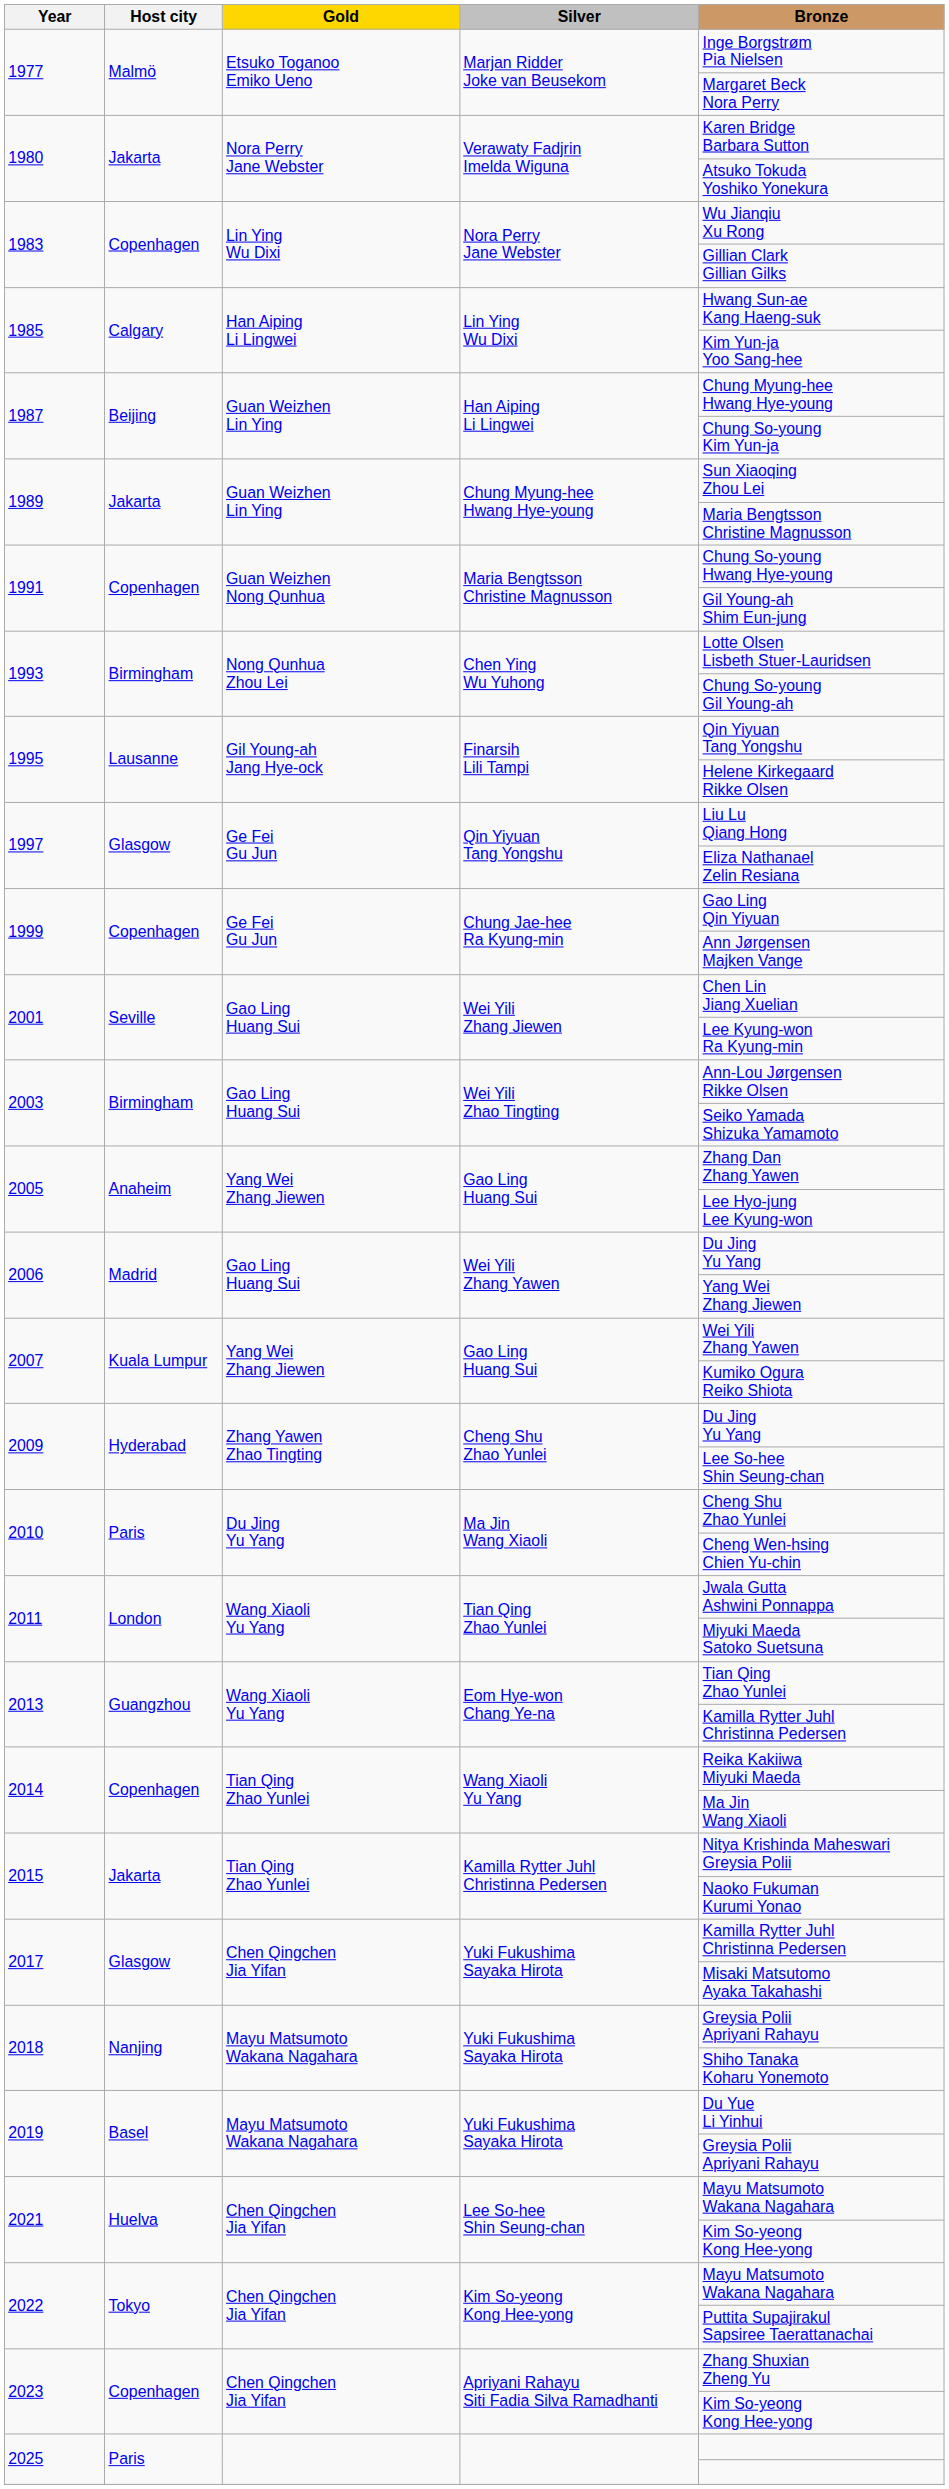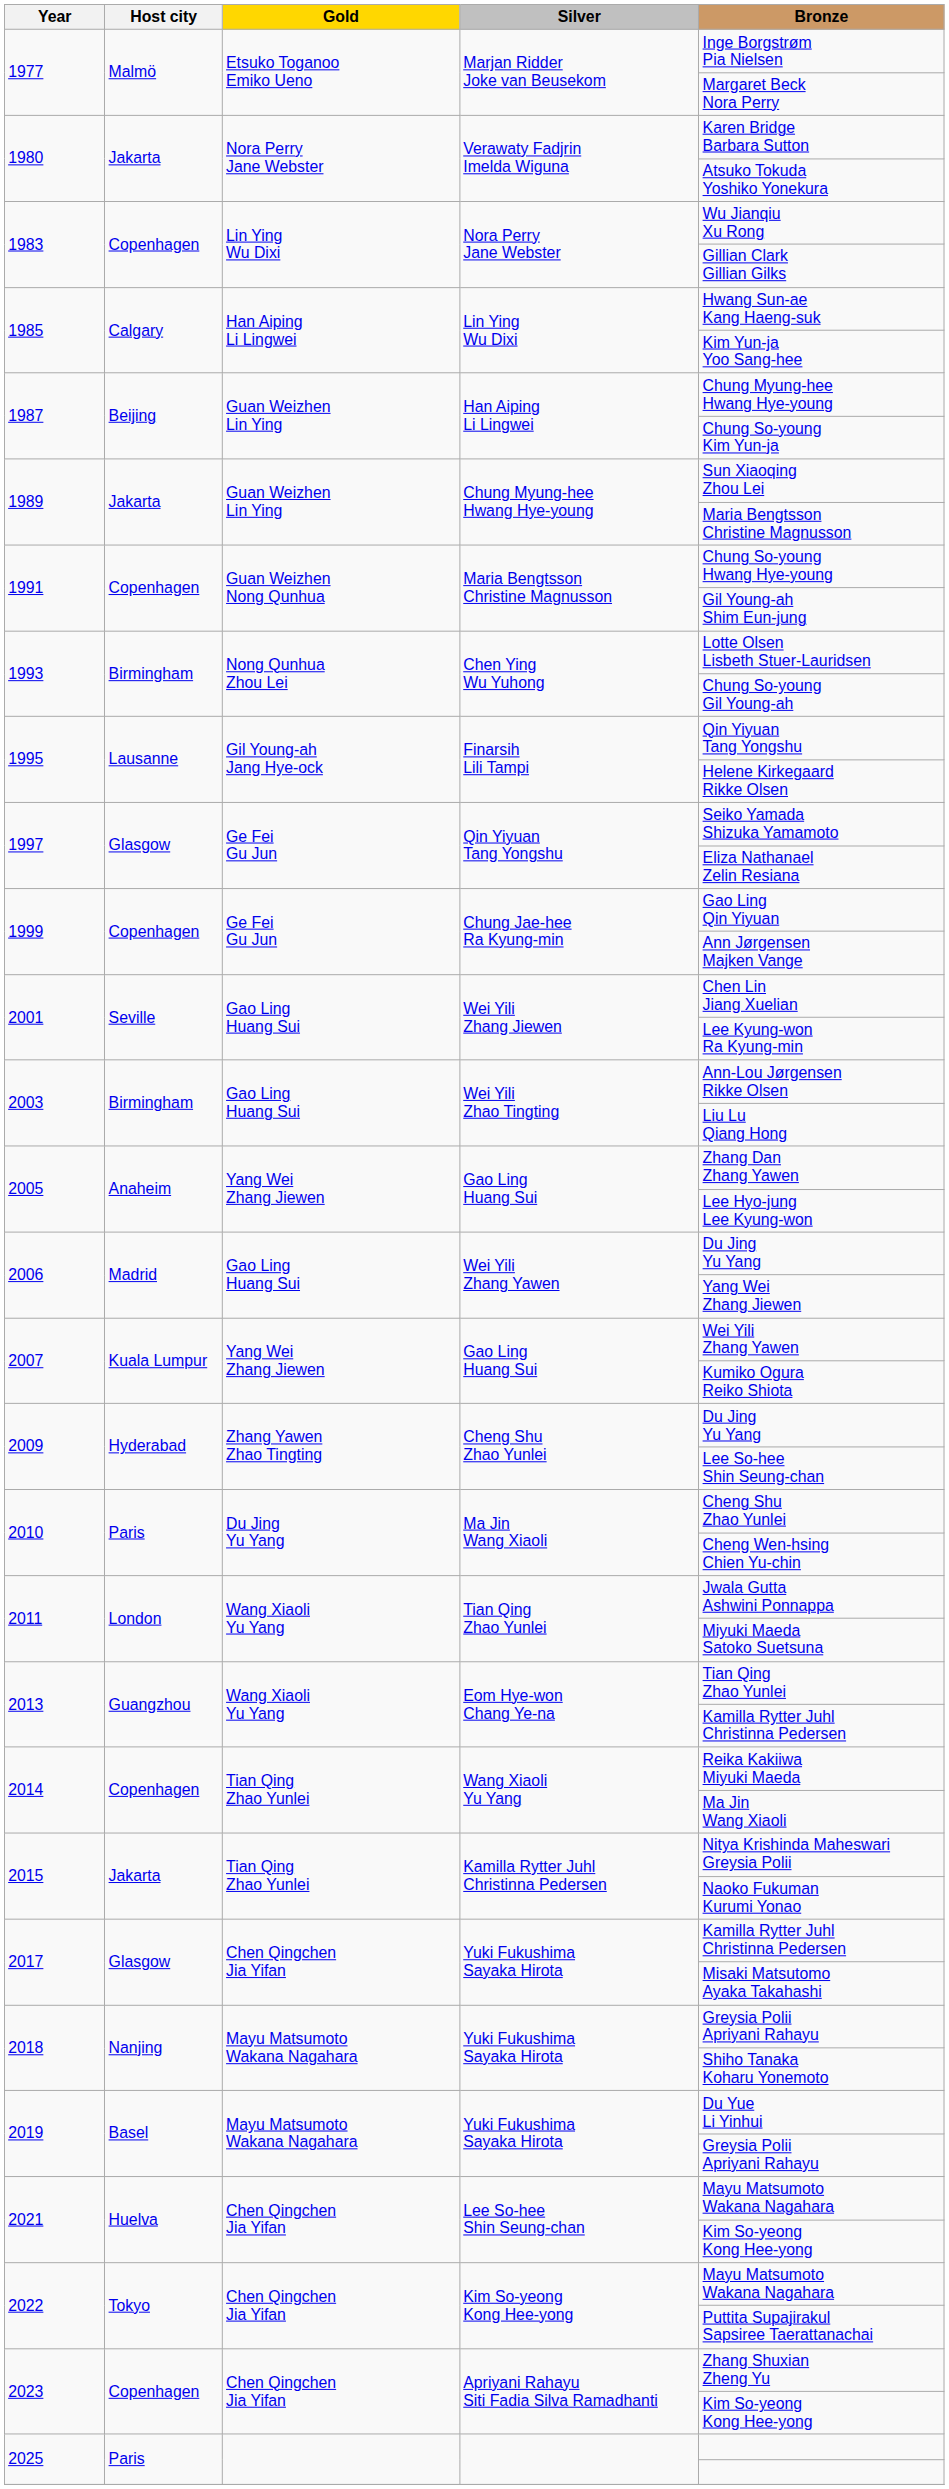row 20 | Bronze: Liu Lu Qiang Hong -> Seiko Yamada Shizuka Yamamoto
row 27 | Bronze: Seiko Yamada Shizuka Yamamoto -> Liu Lu Qiang Hong
